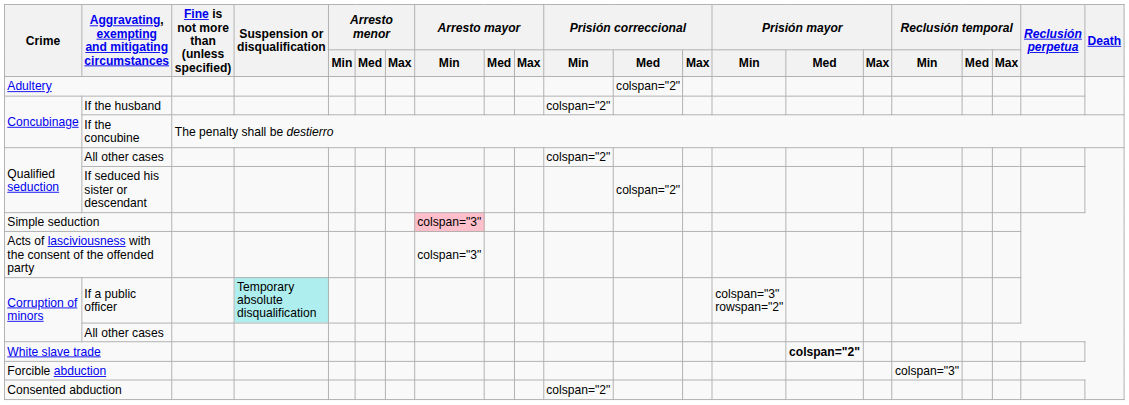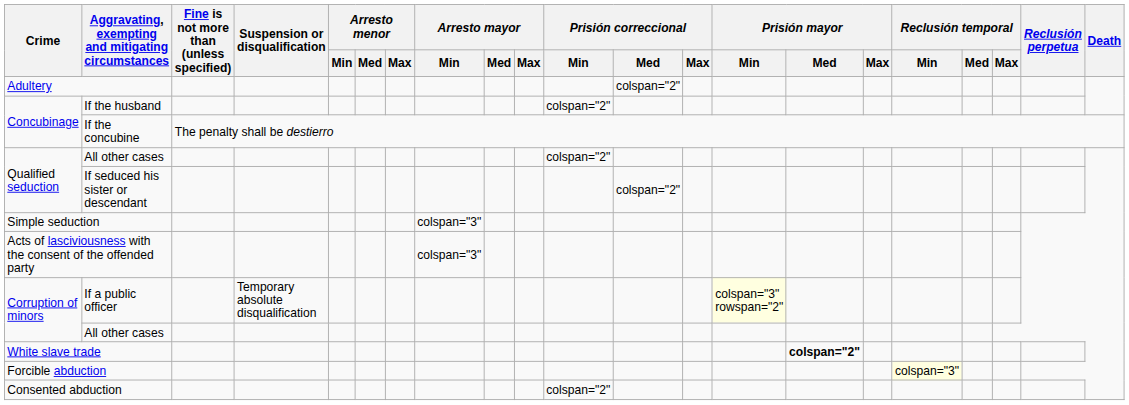Simple seduction | Arresto mayor / Min: pink background -> no background
If a public officer | Suspension or disqualification: paleturquoise background -> no background
If a public officer | Prisión mayor / Min: no background -> lightyellow background
Forcible abduction | Reclusión temporal / Min: no background -> lightyellow background
